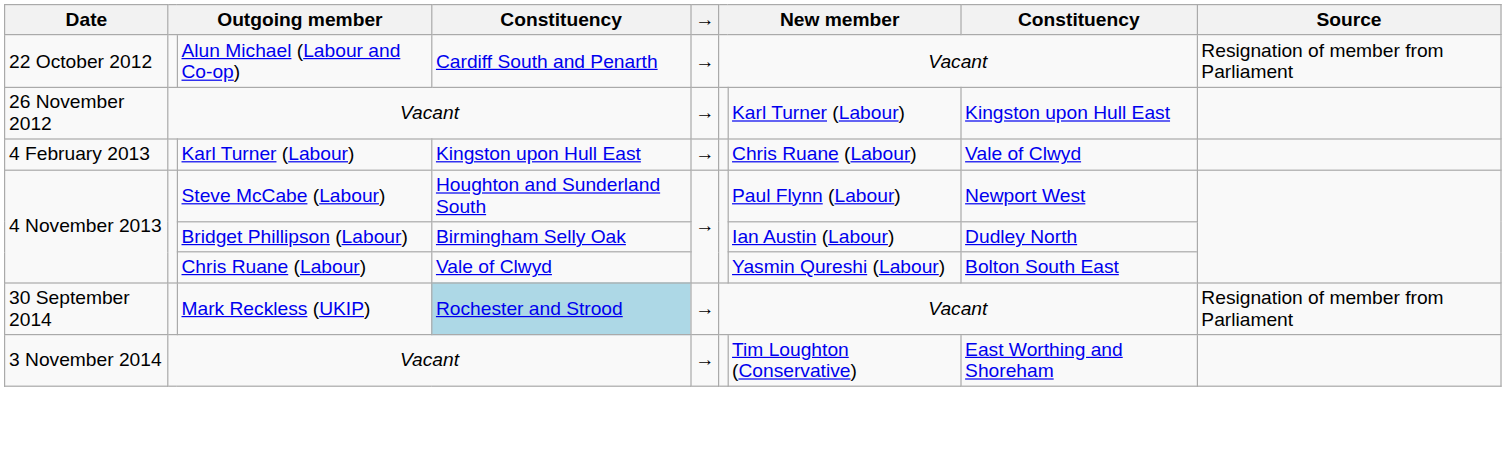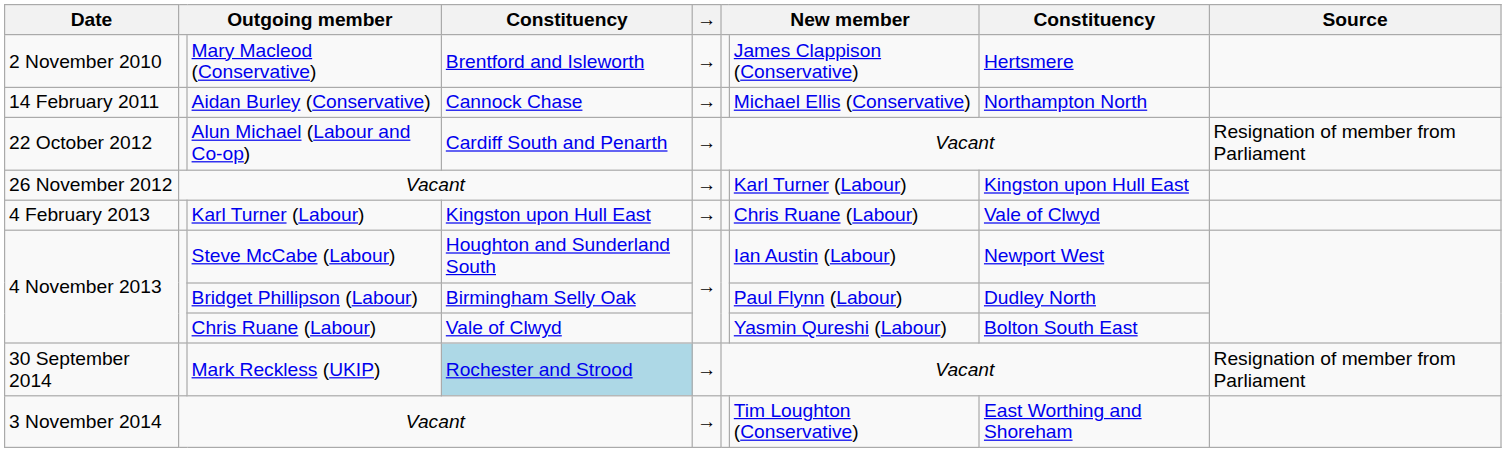+ row: 2 November 2010 | Mary Macleod (Conservative) | Brentford and Isleworth | → | James Clappison (Conservative) | Hertsmere
+ row: 14 February 2011 | Aidan Burley (Conservative) | Cannock Chase | → | Michael Ellis (Conservative) | Northampton North
Steve McCabe (Labour) | column 7: Paul Flynn (Labour) -> Ian Austin (Labour)
Bridget Phillipson (Labour) | column 7: Ian Austin (Labour) -> Paul Flynn (Labour)
